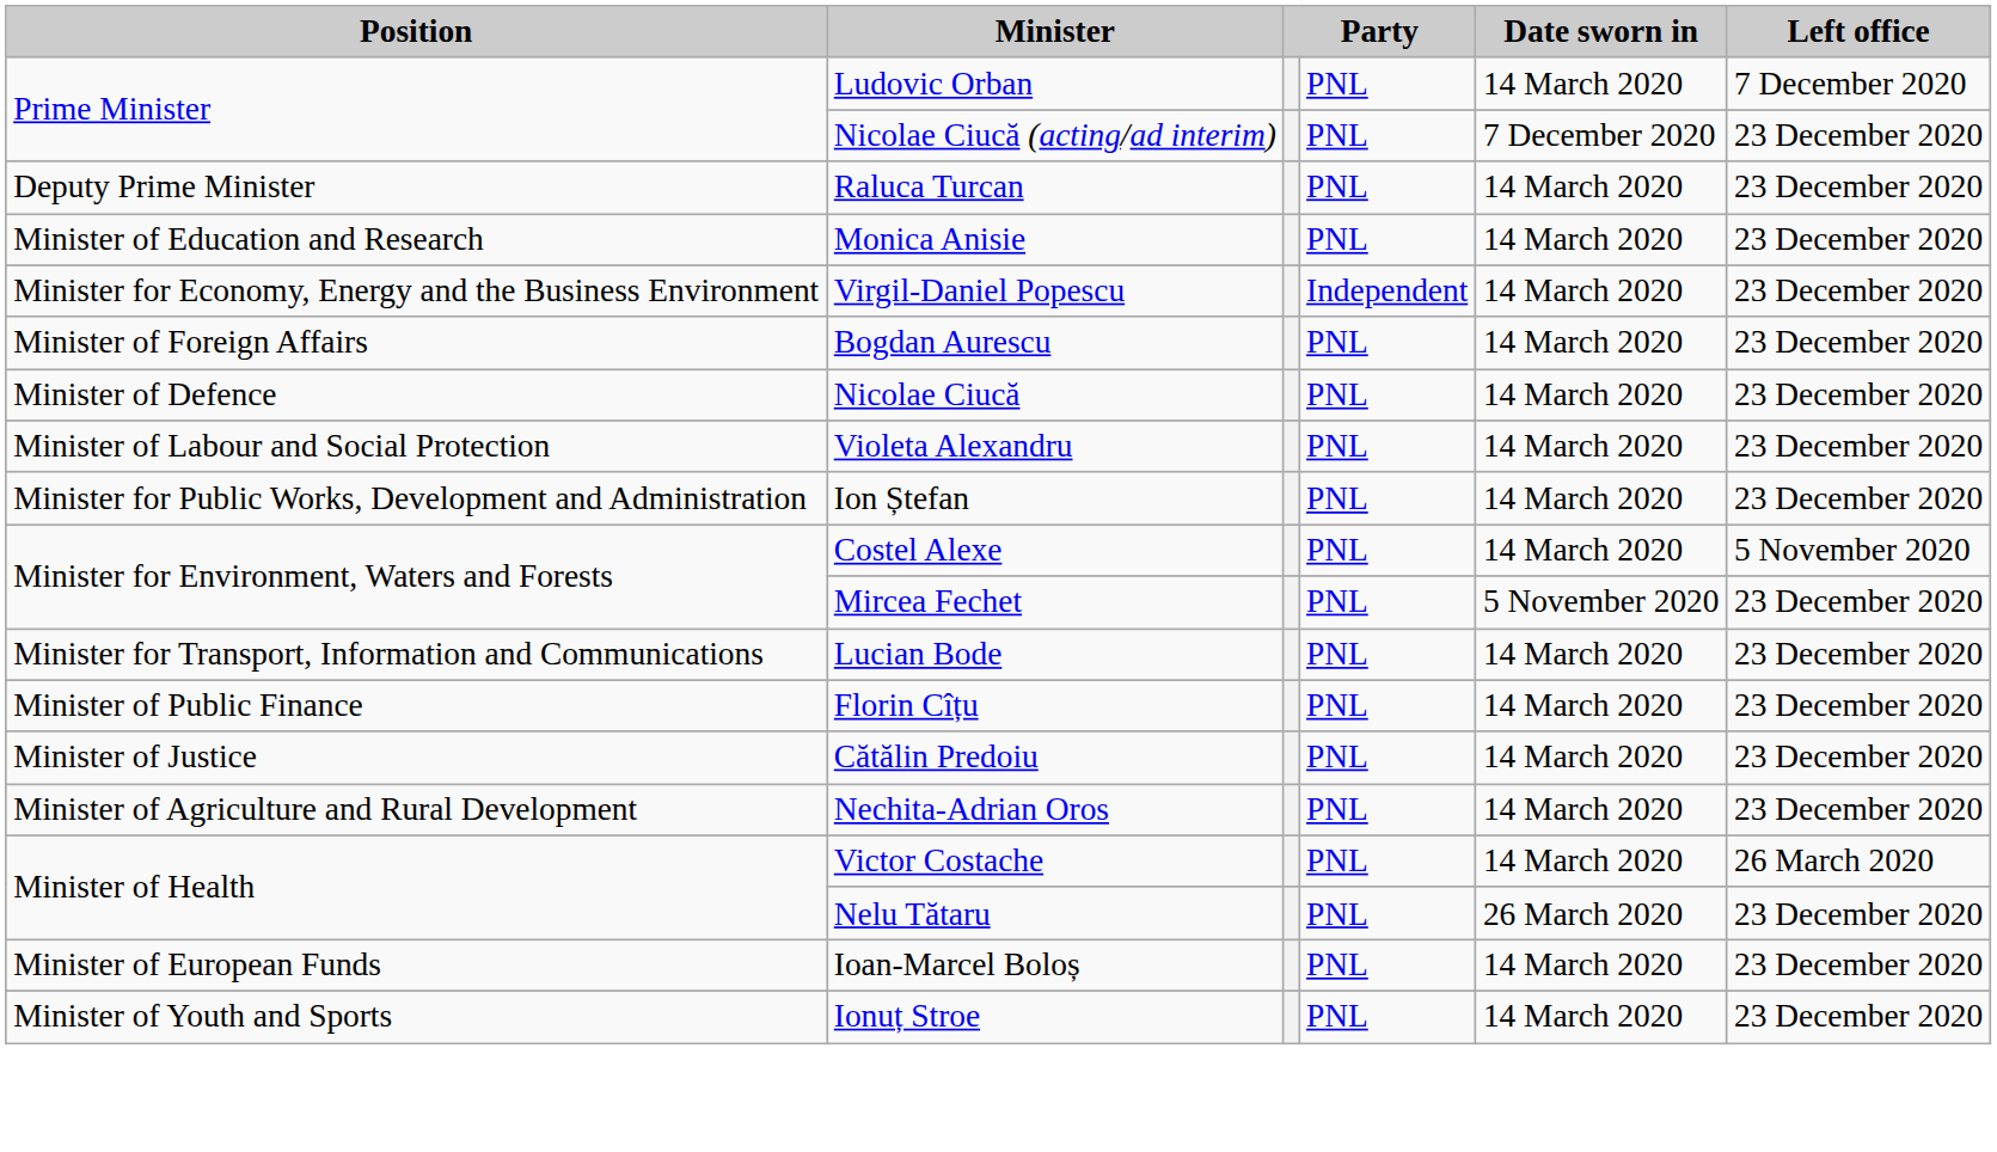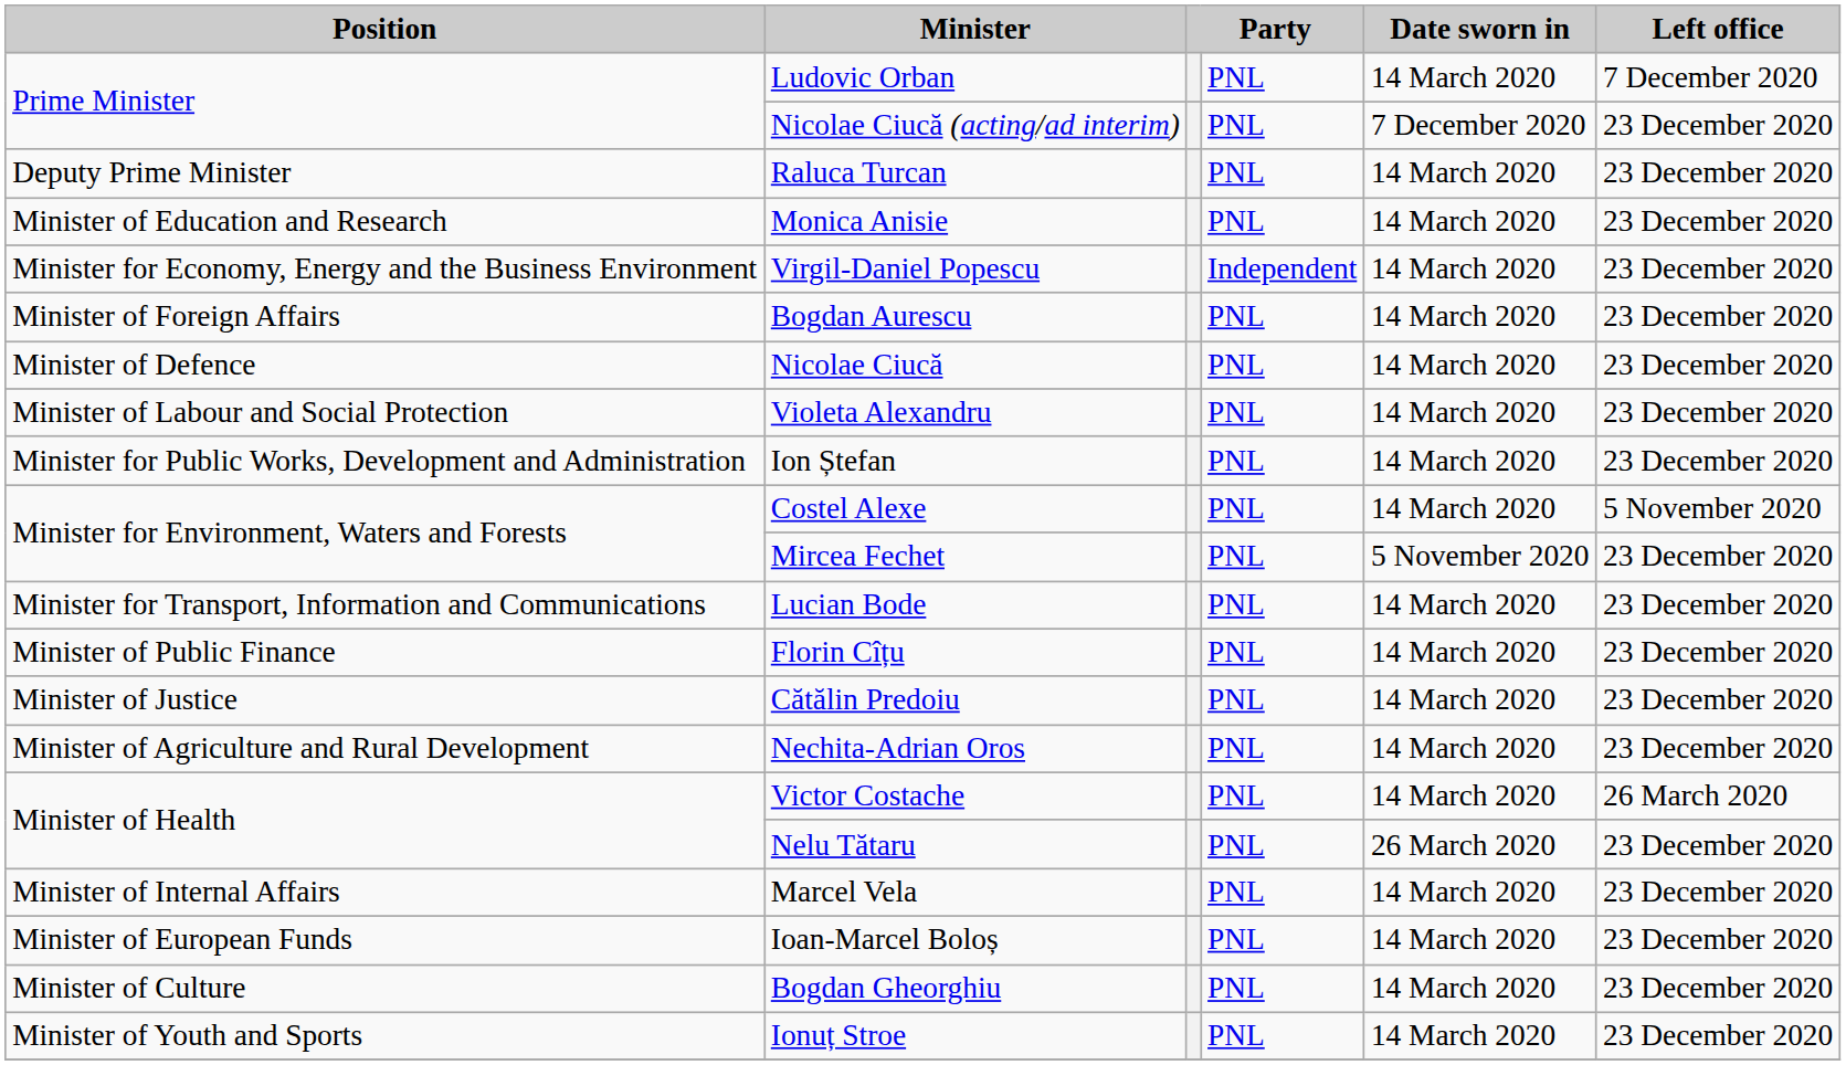+ row: Minister of Internal Affairs | Marcel Vela | PNL | 14 March 2020 | 23 December 2020
+ row: Minister of Culture | Bogdan Gheorghiu | PNL | 14 March 2020 | 23 December 2020
